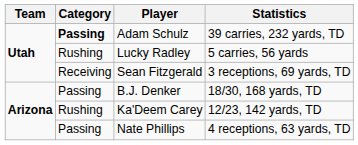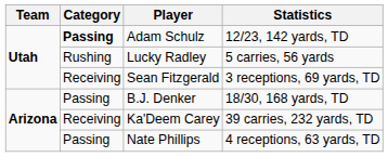Adam Schulz | Statistics: 39 carries, 232 yards, TD -> 12/23, 142 yards, TD
Ka'Deem Carey | Category: Rushing -> Receiving
Ka'Deem Carey | Statistics: 12/23, 142 yards, TD -> 39 carries, 232 yards, TD
